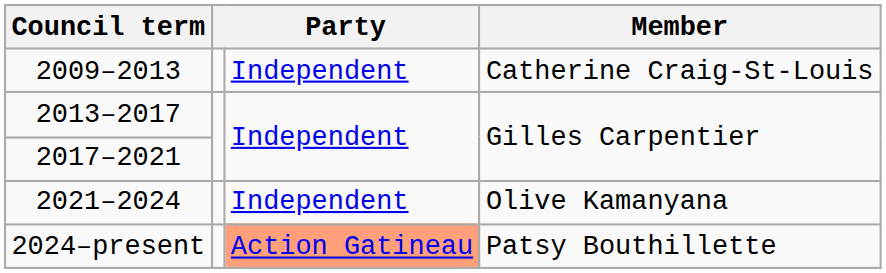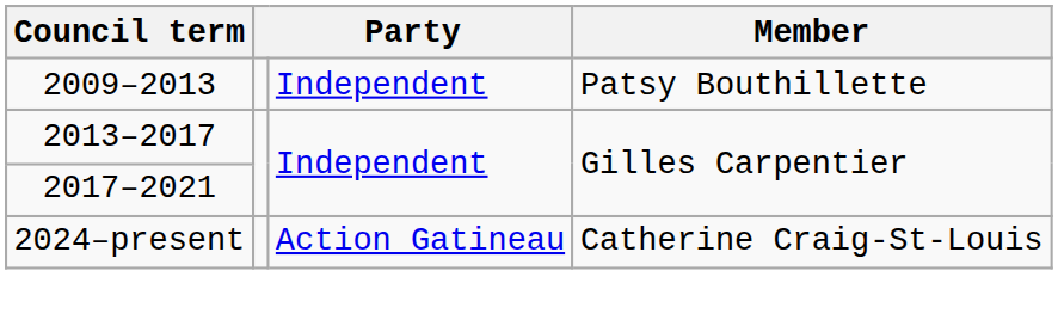2009–2013 | Member: Catherine Craig-St-Louis -> Patsy Bouthillette
- row: 2021–2024 | Independent | Olive Kamanyana
2024–present | column 3: lightsalmon background -> no background
2024–present | Member: Patsy Bouthillette -> Catherine Craig-St-Louis
